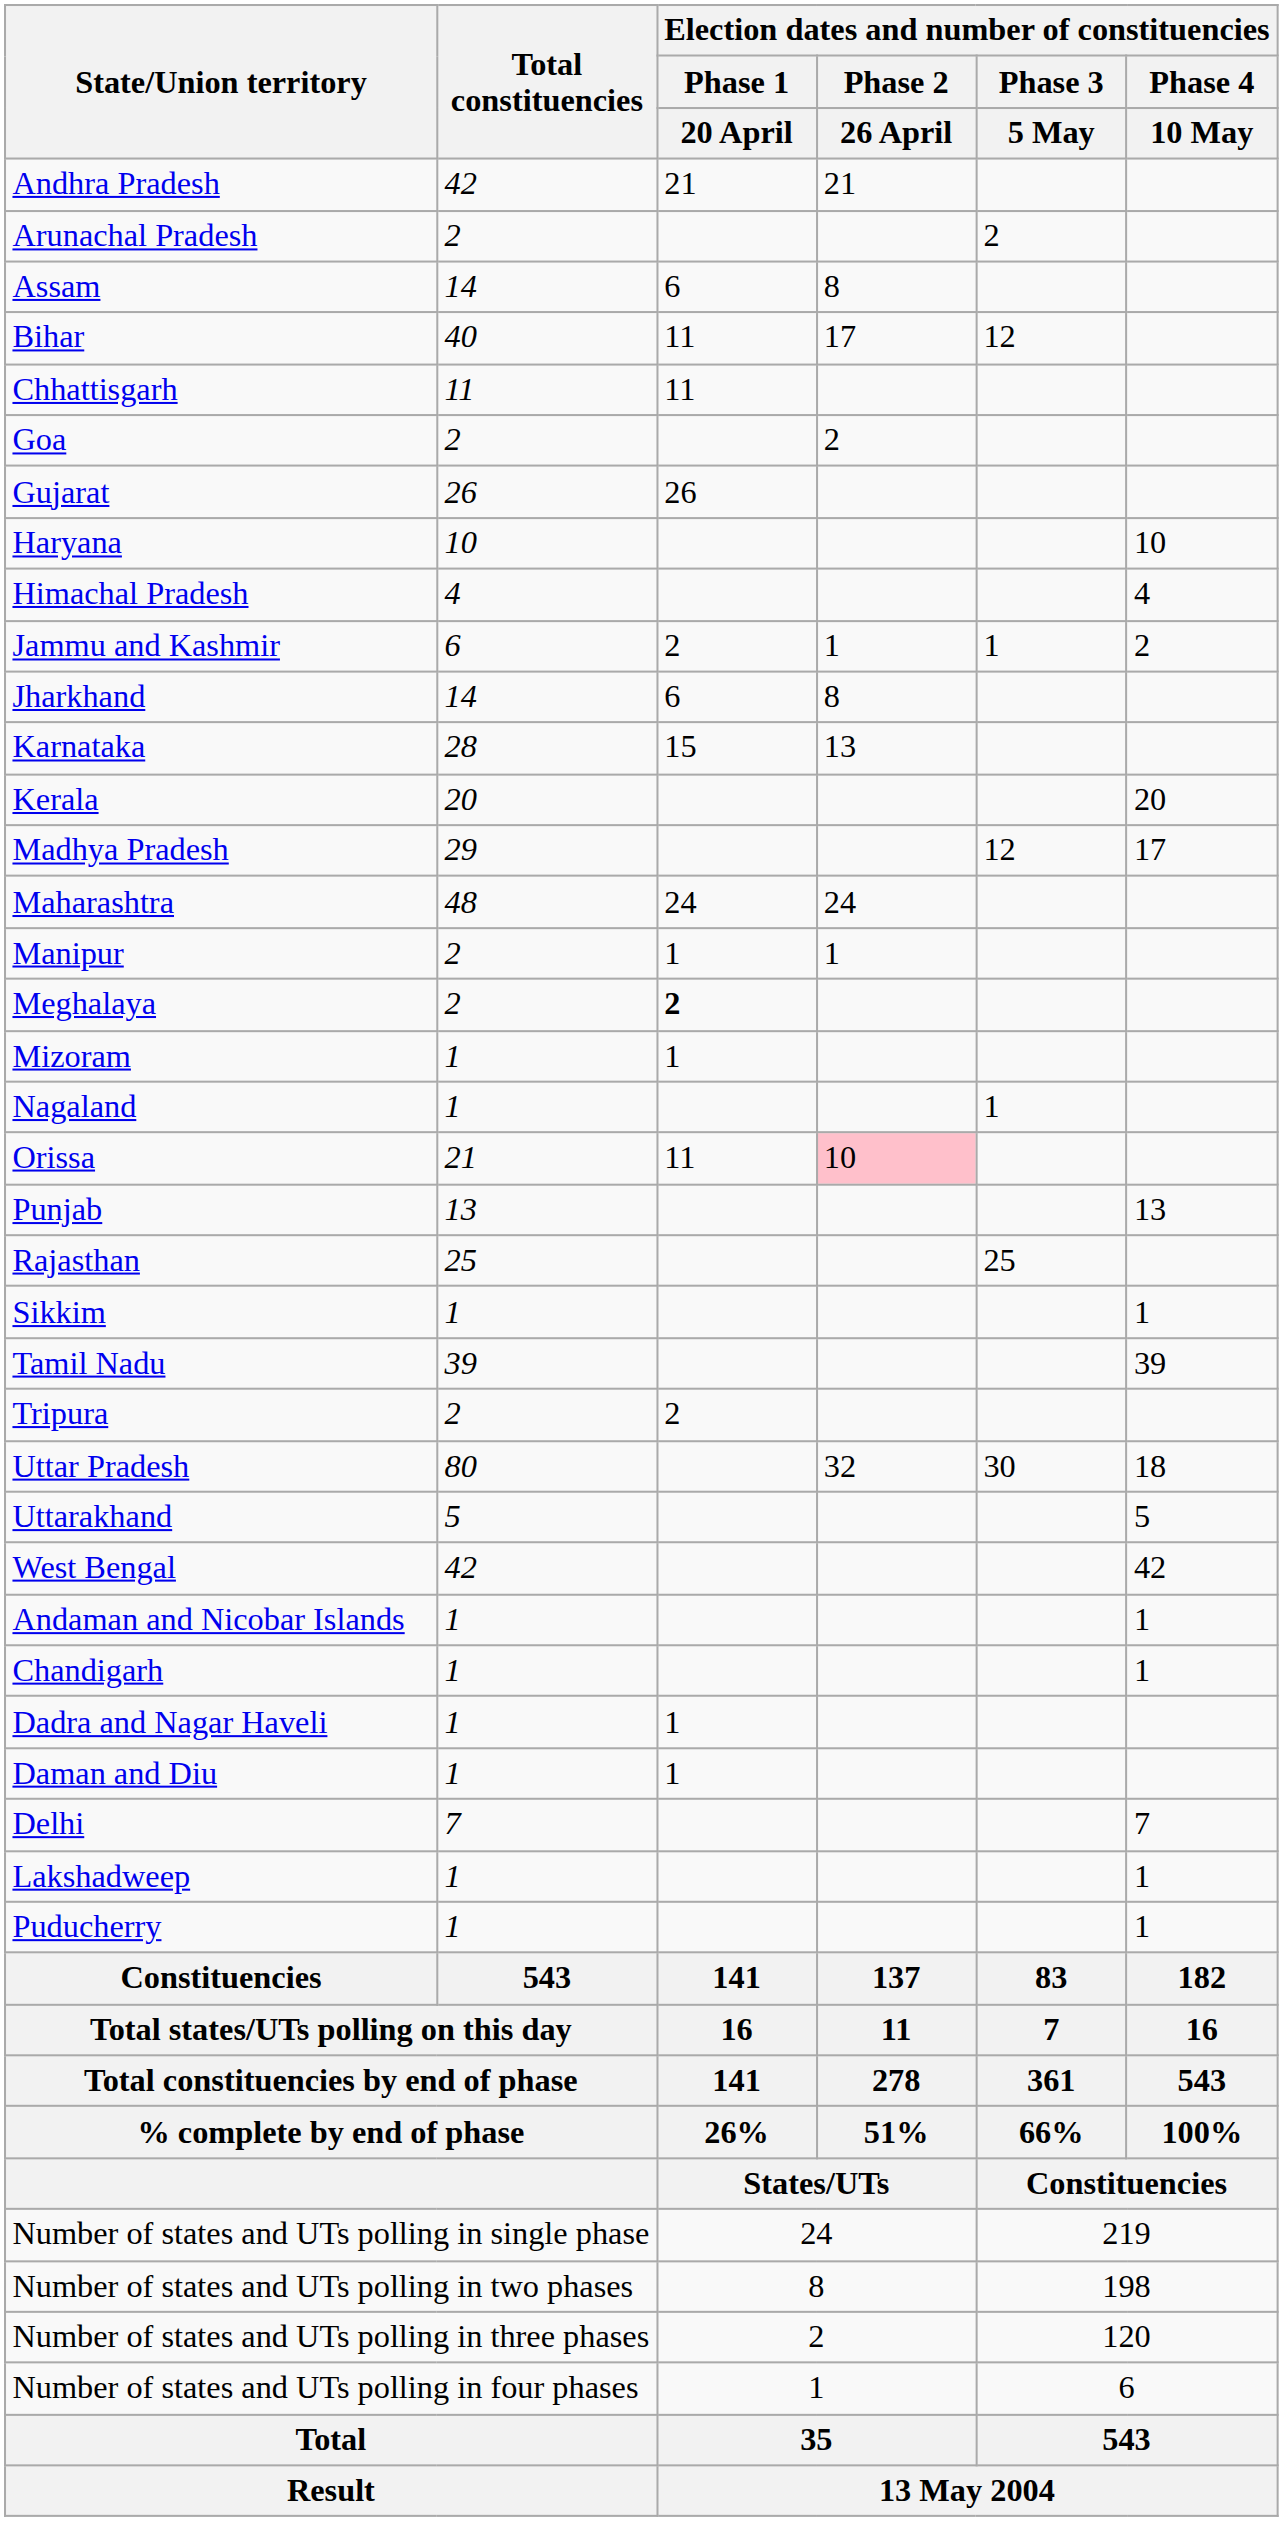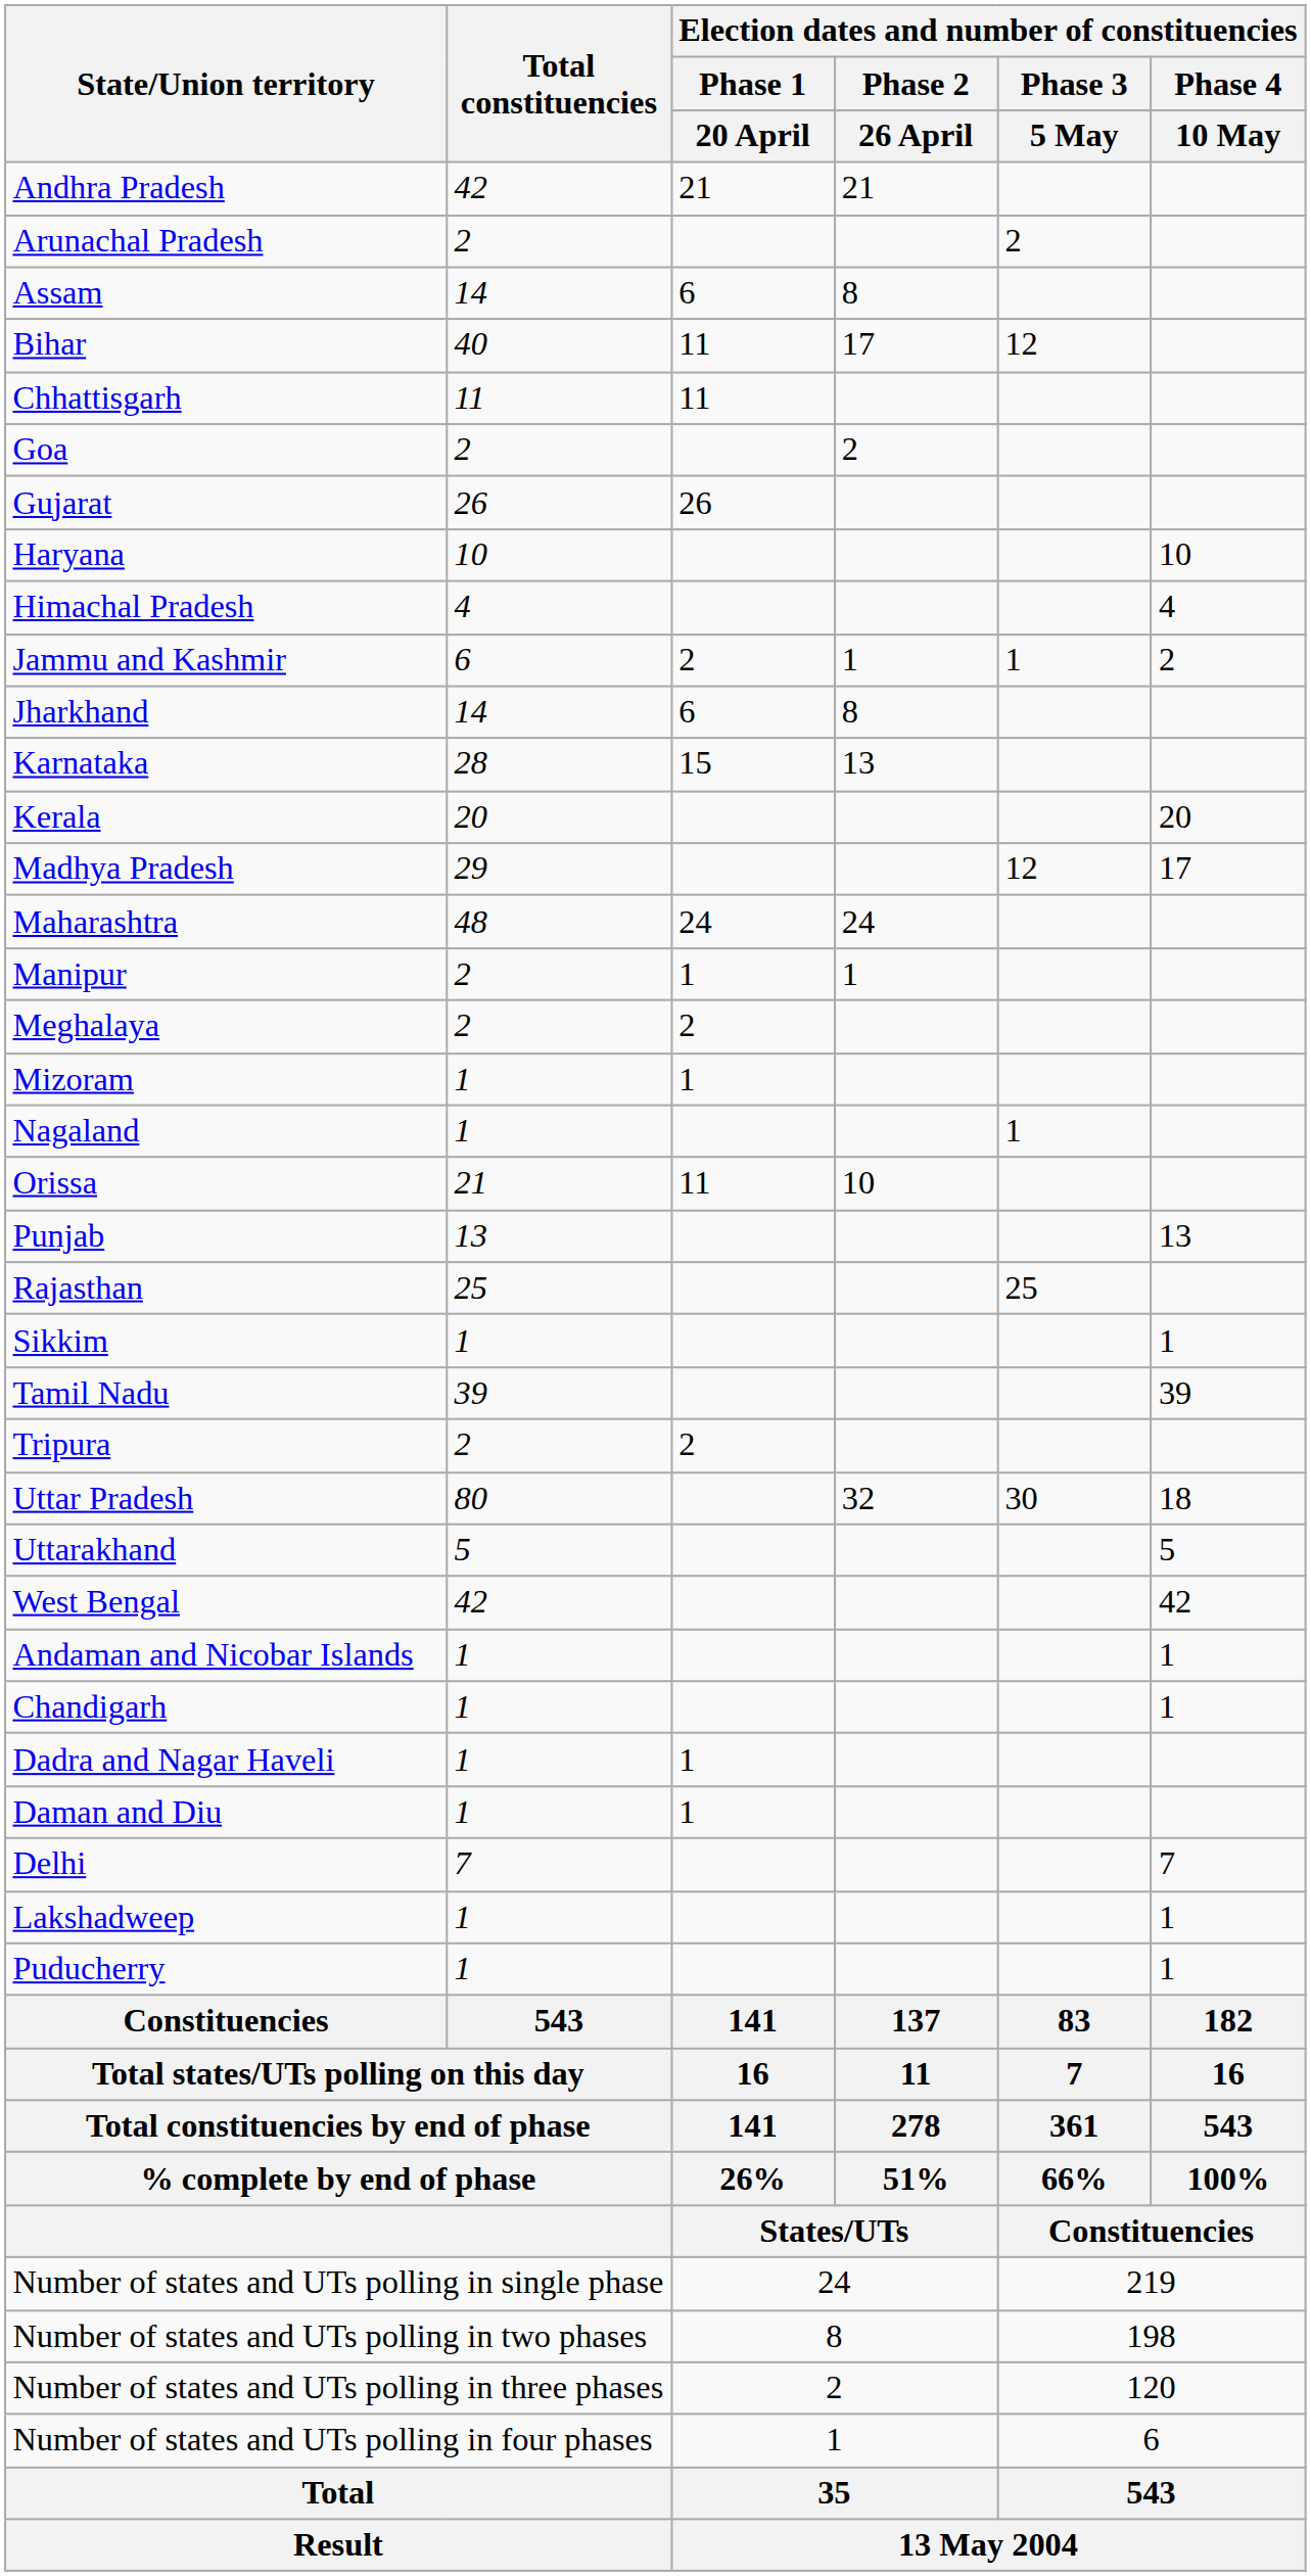Meghalaya | column 3: bold -> normal
Orissa | column 4: pink background -> no background
